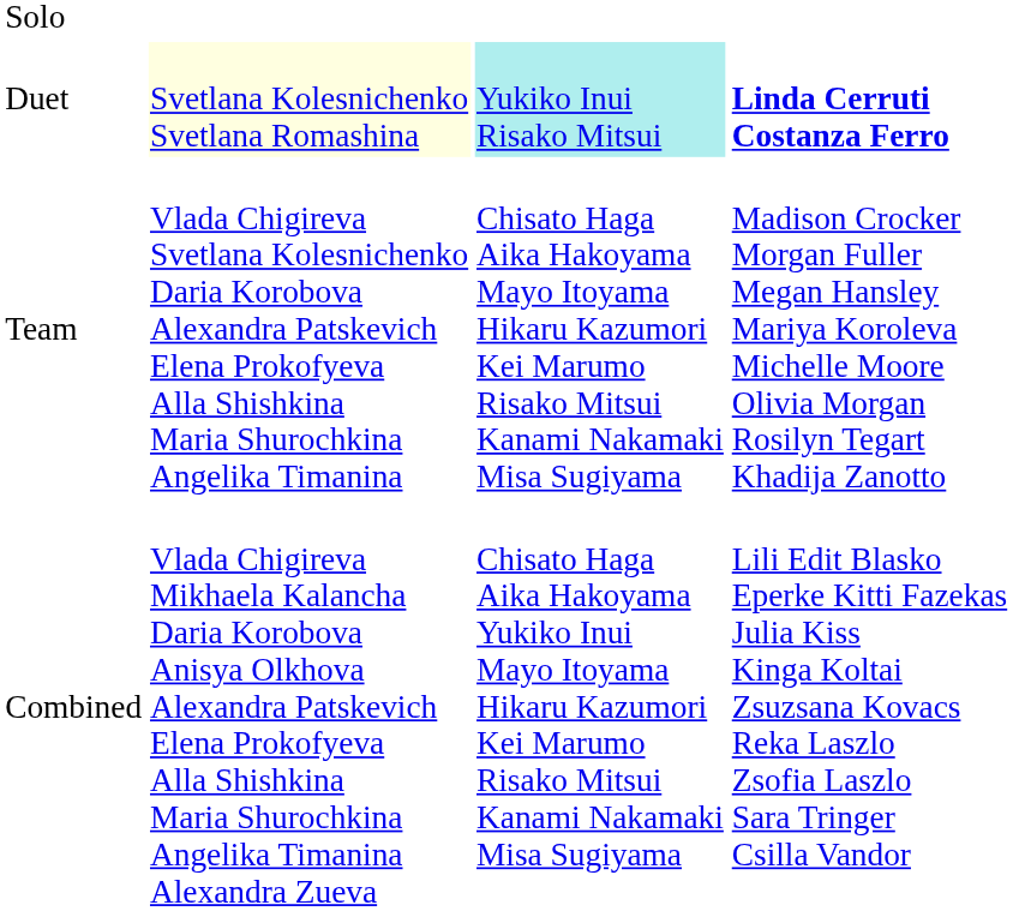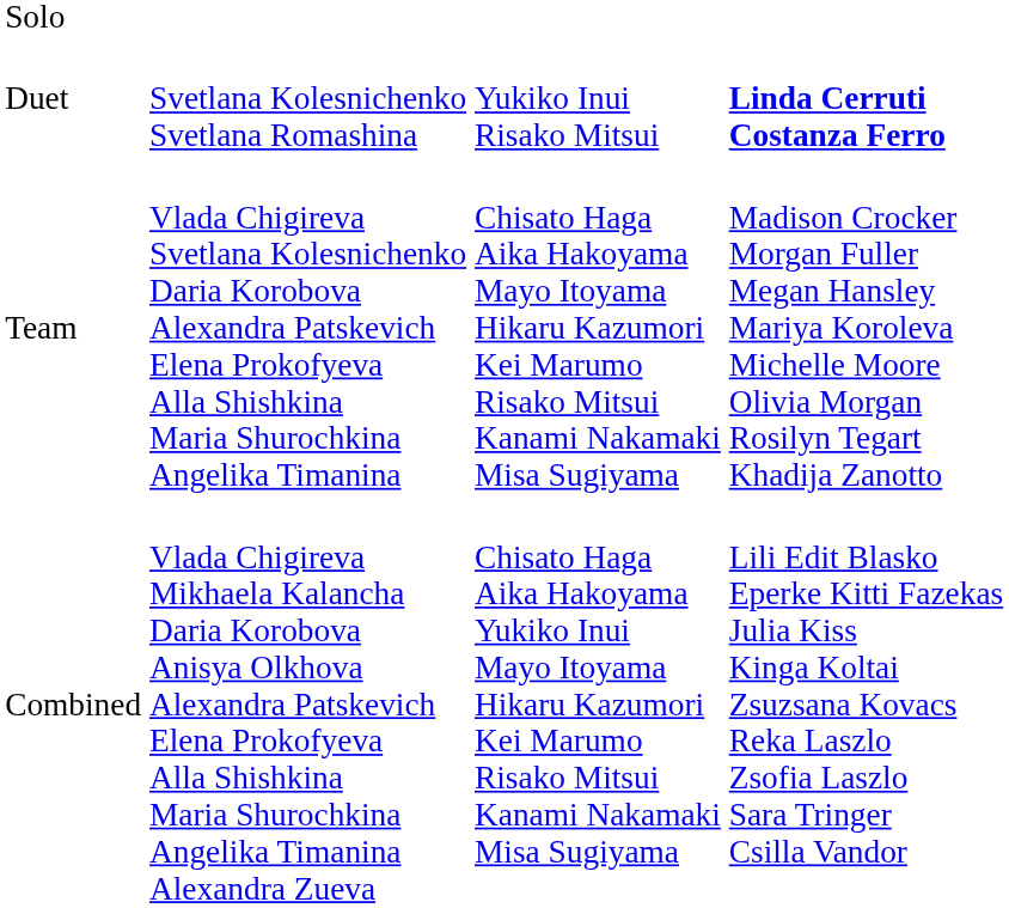Duet | column 2: lightyellow background -> no background
Duet | column 3: paleturquoise background -> no background
